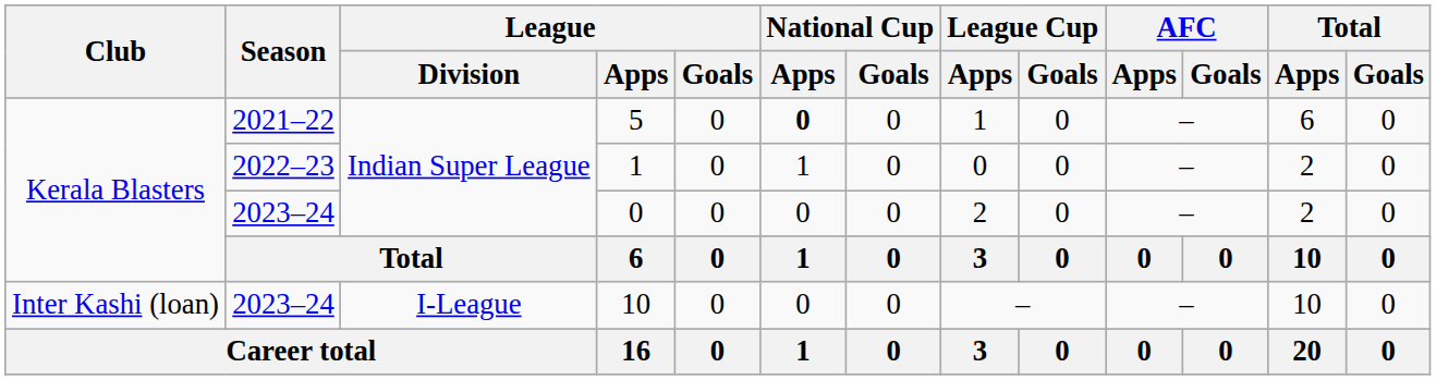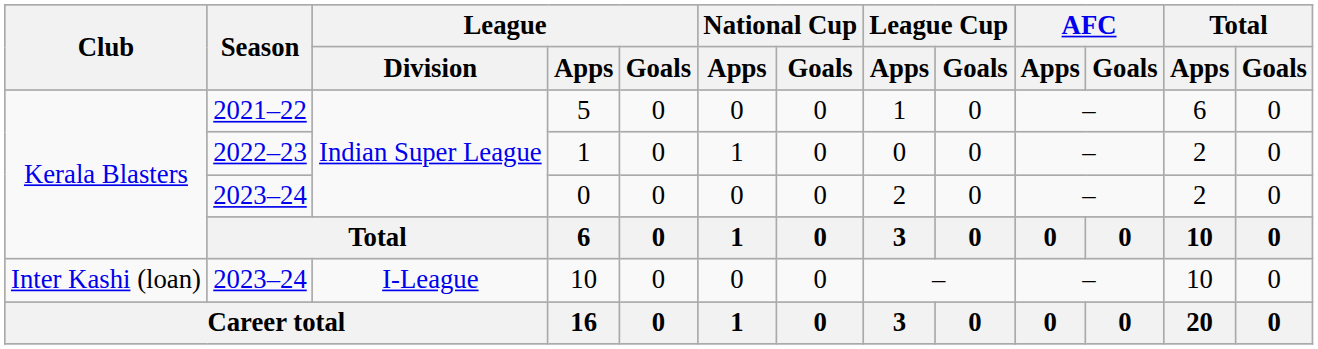5 | National Cup / Apps: bold -> normal
